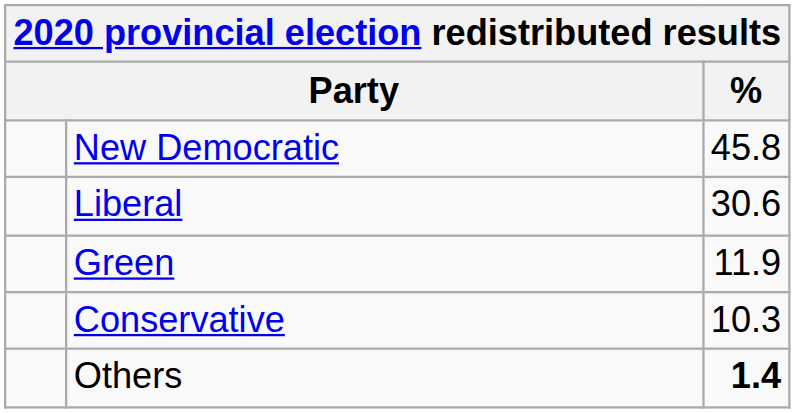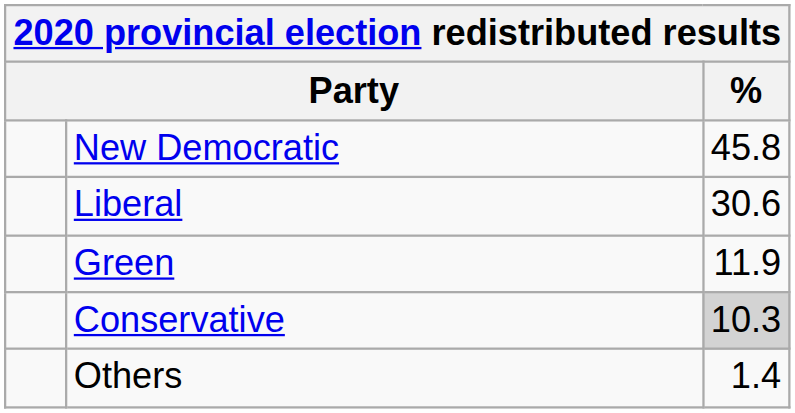Conservative | %: no background -> lightgrey background
Others | %: bold -> normal
